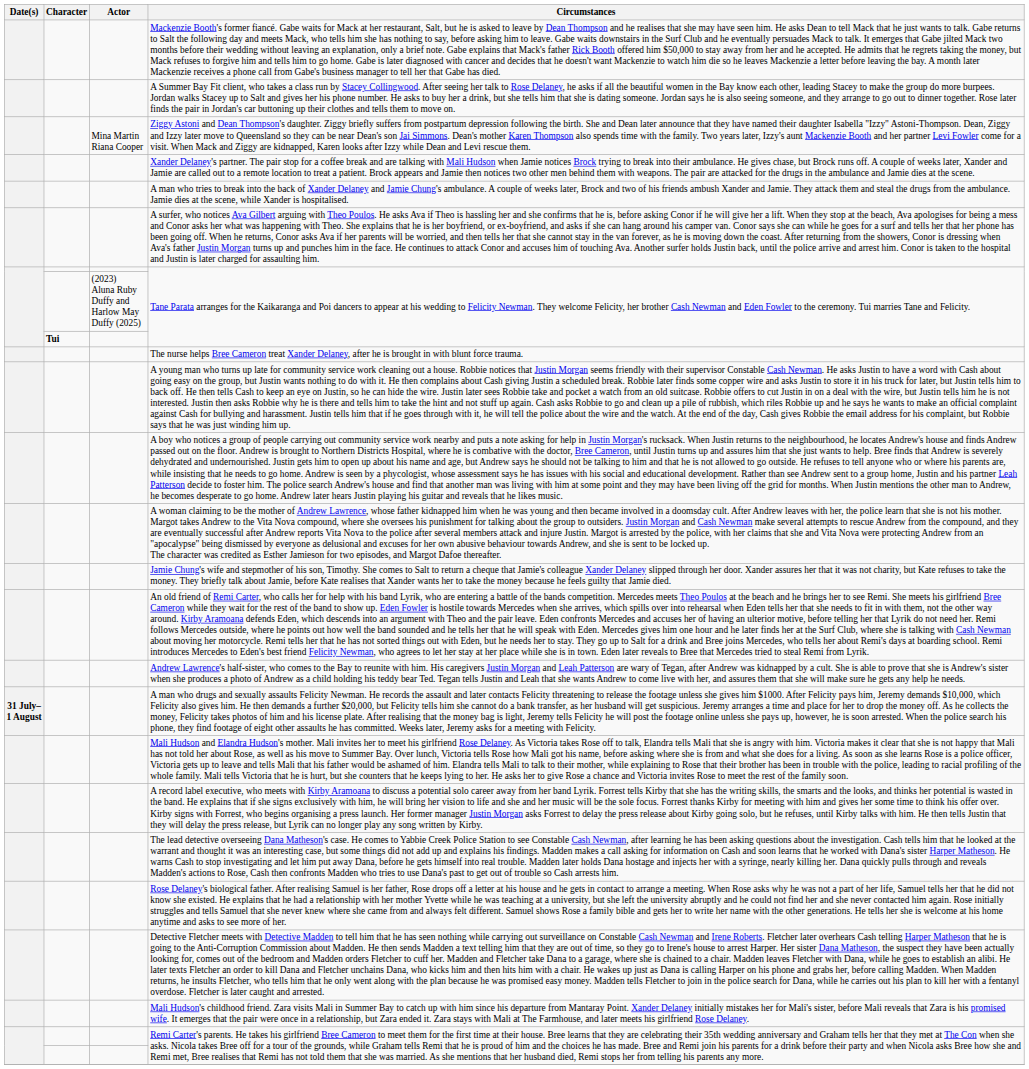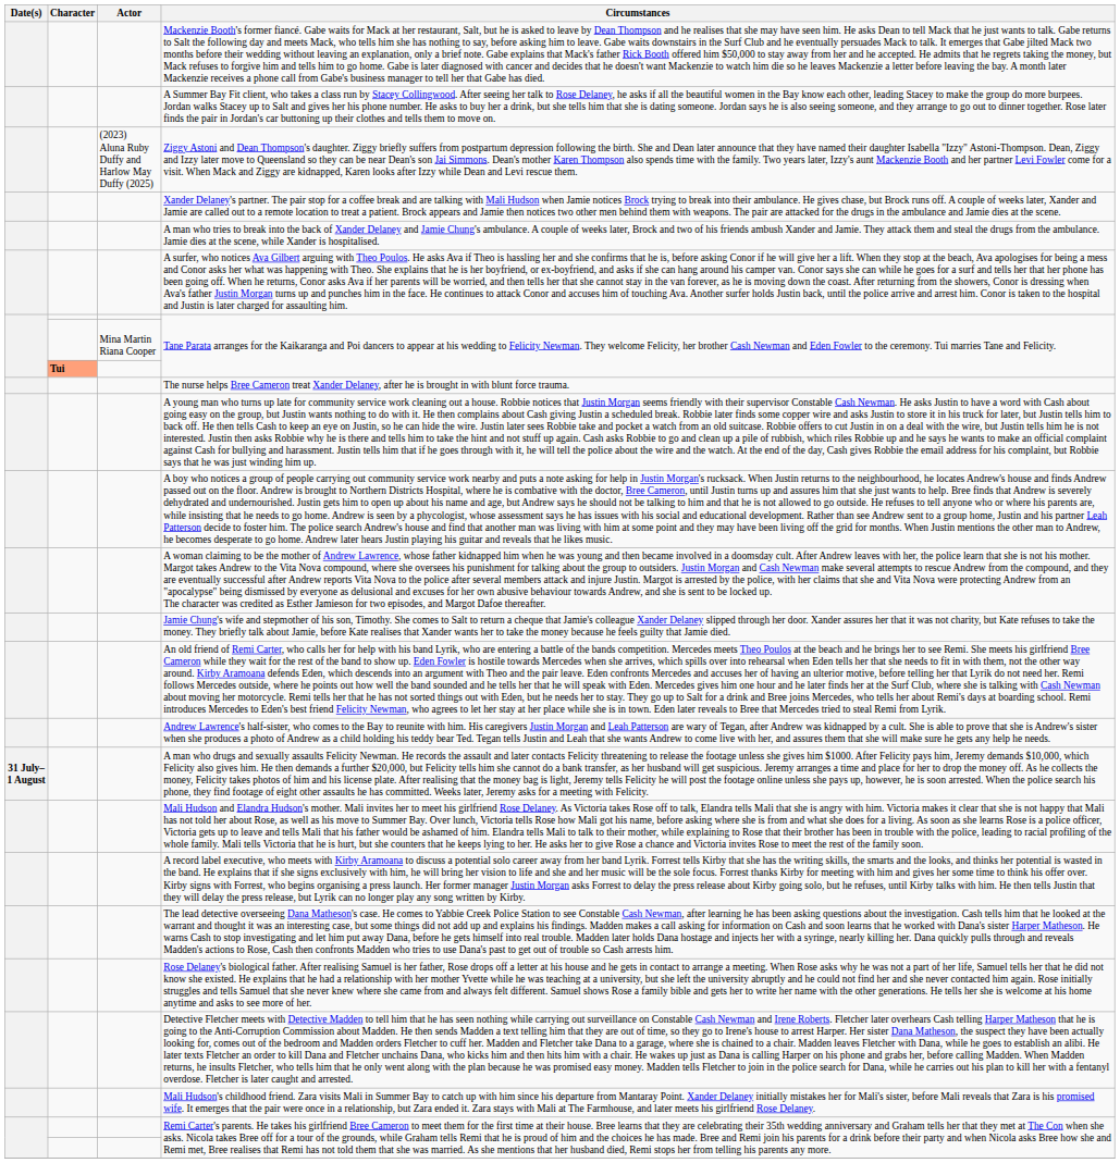row 4 | Actor: Mina Martin Riana Cooper -> (2023) Aluna Ruby Duffy and Harlow May Duffy (2025)
row 9 | Actor: (2023) Aluna Ruby Duffy and Harlow May Duffy (2025) -> Mina Martin Riana Cooper
row 10 | Character: no background -> lightsalmon background
